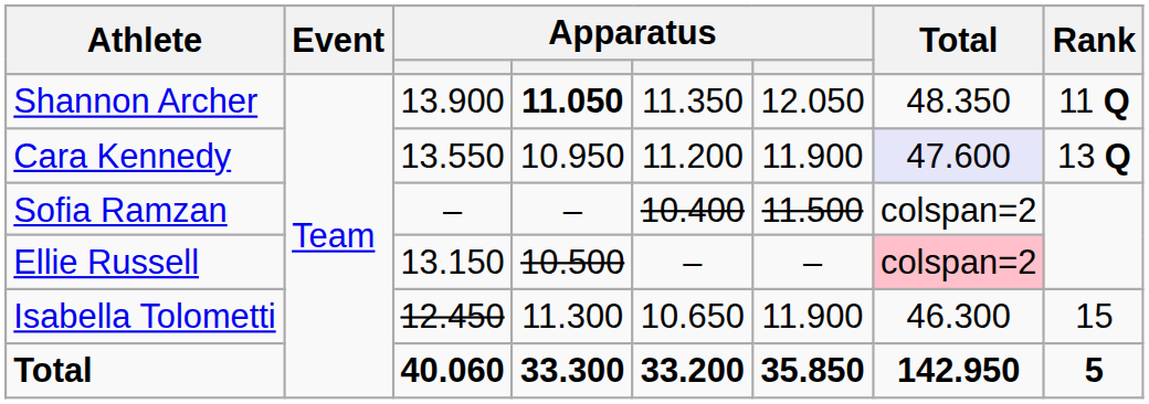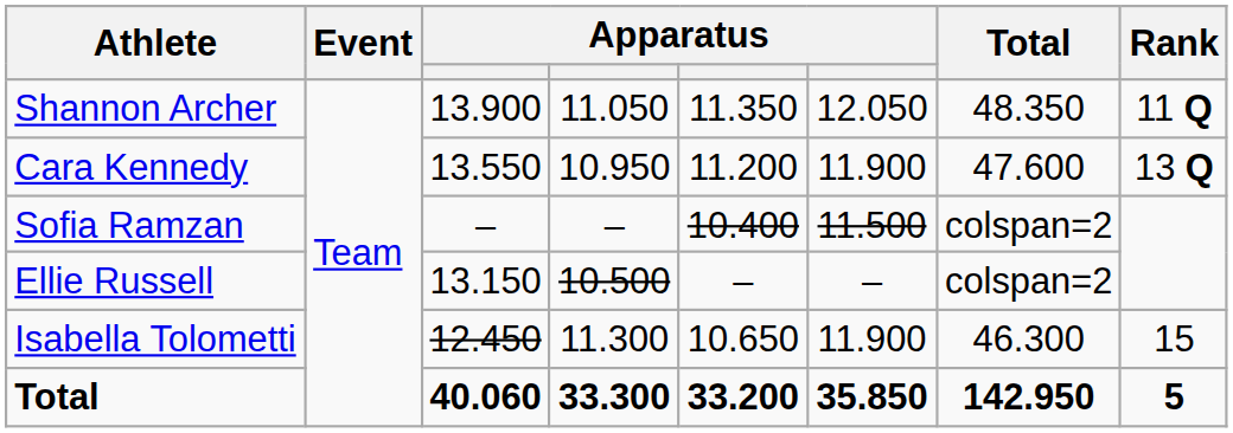Shannon Archer | column 4: bold -> normal
Cara Kennedy | Total: lavender background -> no background
Ellie Russell | Total: pink background -> no background
